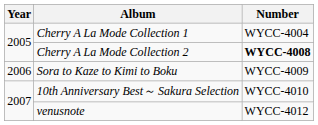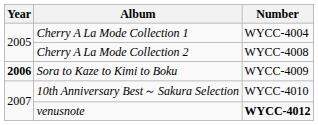Cherry A La Mode Collection 2 | Number: bold -> normal
Sora to Kaze to Kimi to Boku | Year: normal -> bold
venusnote | Number: normal -> bold
